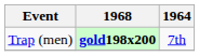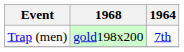Trap (men) | 1968: bold -> normal
